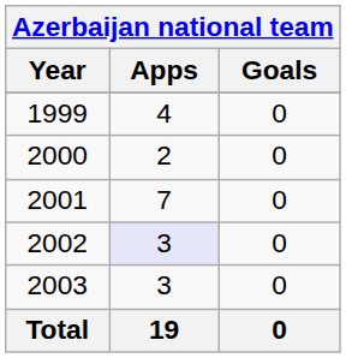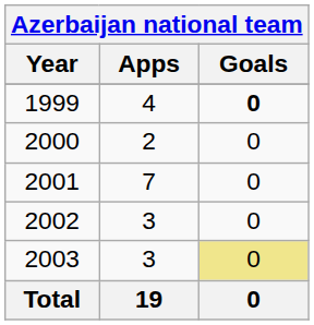1999 | Goals: normal -> bold
2002 | Apps: lavender background -> no background
2003 | Goals: no background -> khaki background
